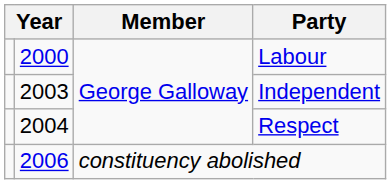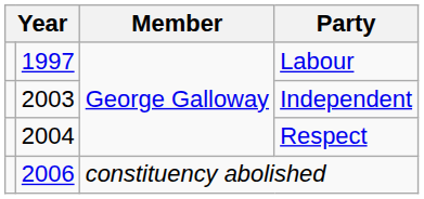Labour | column 2: 2000 -> 1997
